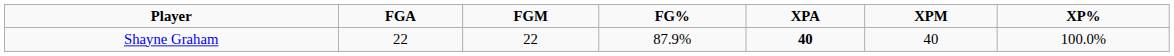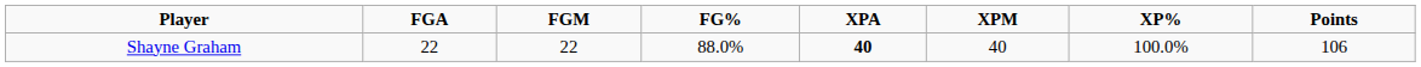+ column: Points | 106
Shayne Graham | FG%: 87.9% -> 88.0%
